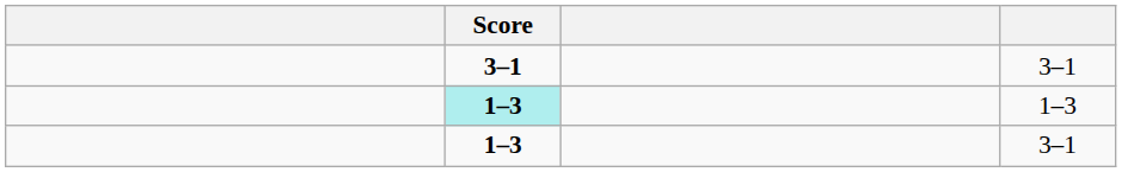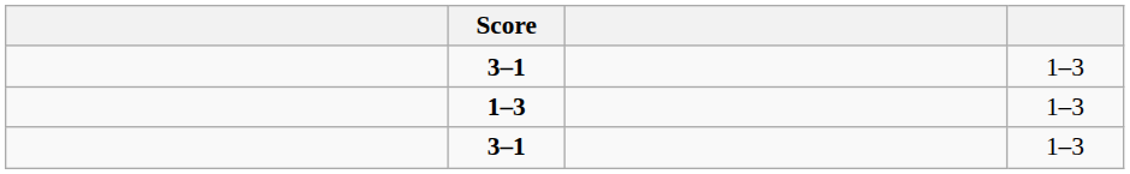row 2 | column 4: 3–1 -> 1–3
row 3 | Score: paleturquoise background -> no background
row 4 | Score: 1–3 -> 3–1
row 4 | column 4: 3–1 -> 1–3
